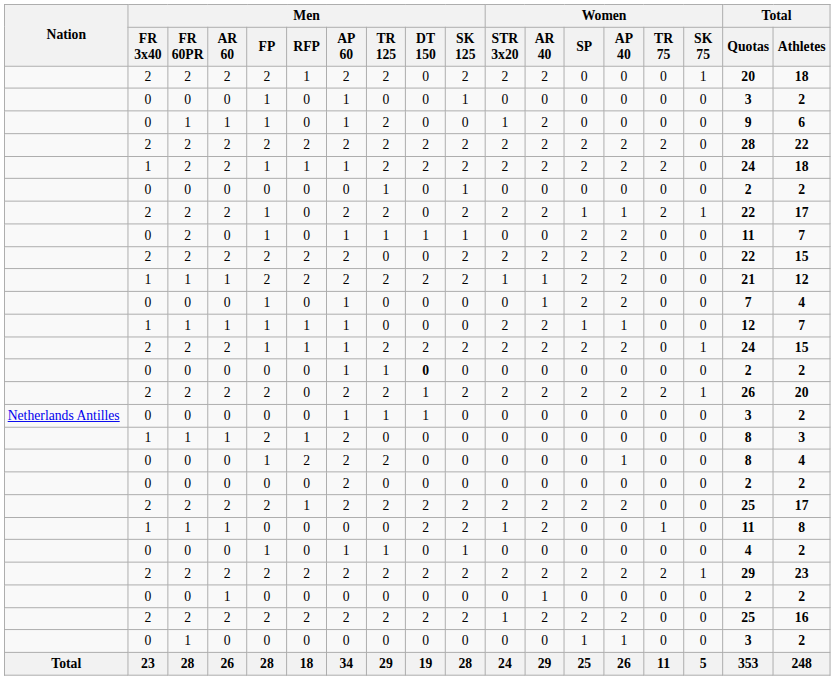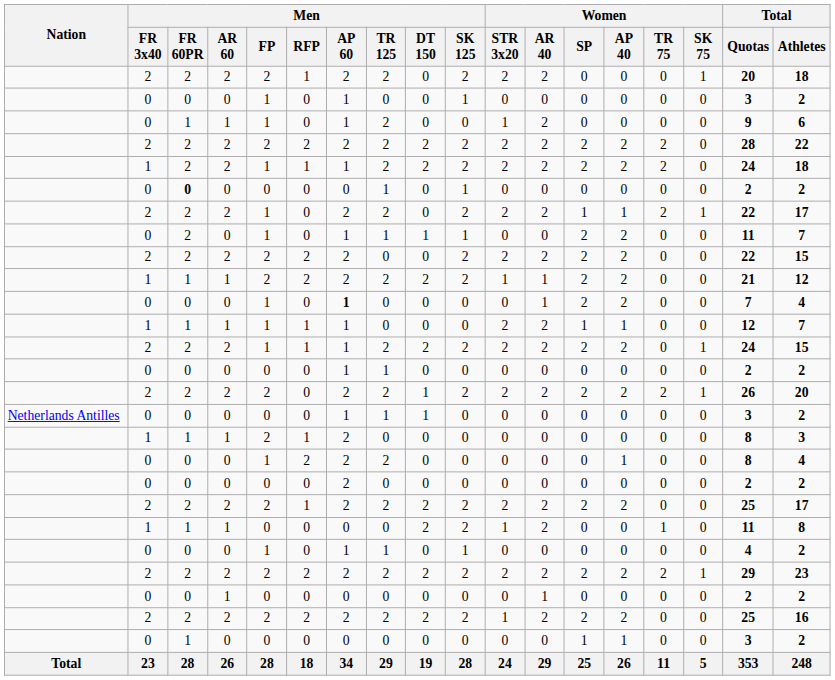row 8 | Men / FR 60PR: normal -> bold
row 13 | Men / AP 60: normal -> bold
row 16 | Men / DT 150: bold -> normal
